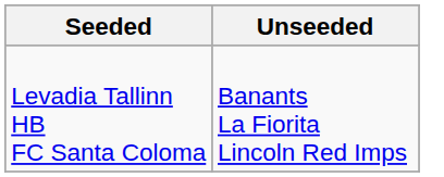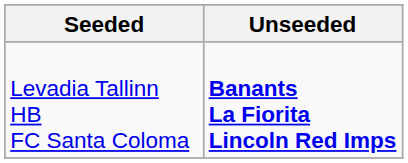Levadia Tallinn HB FC Santa Coloma | Unseeded: normal -> bold
